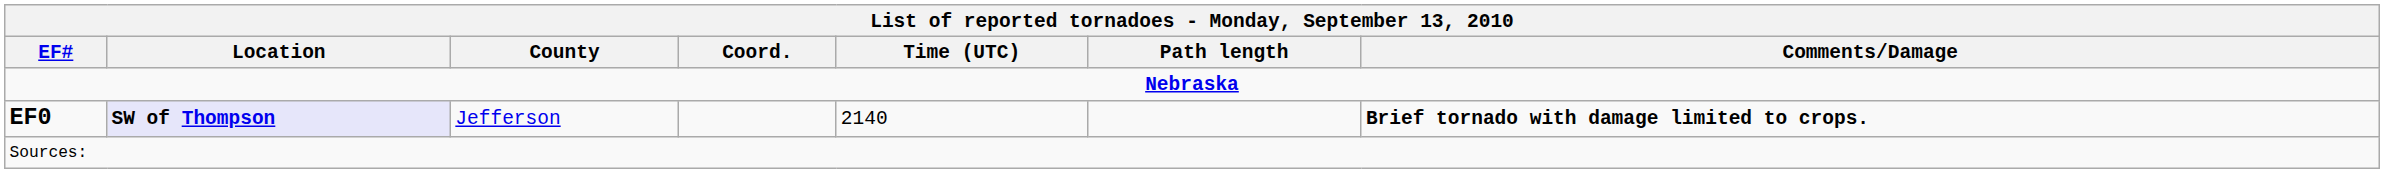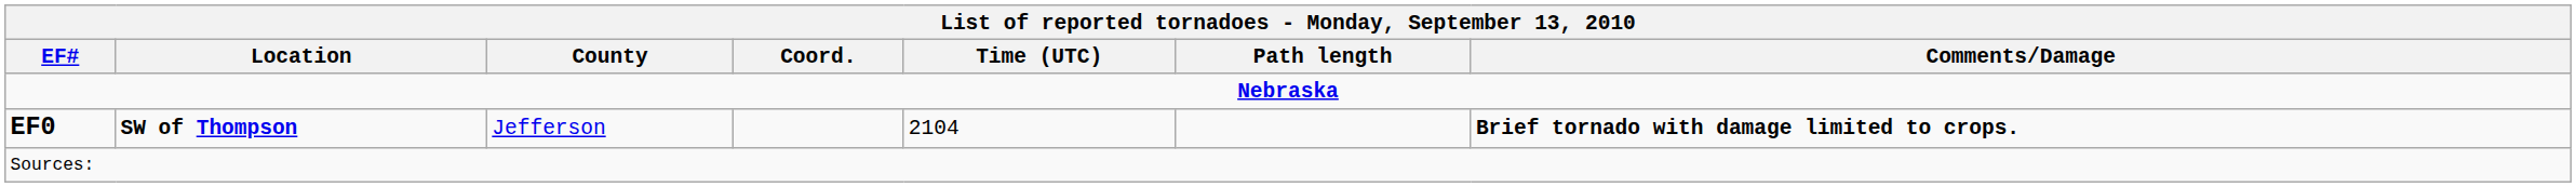EF0 | Location: lavender background -> no background
EF0 | Time (UTC): 2140 -> 2104
